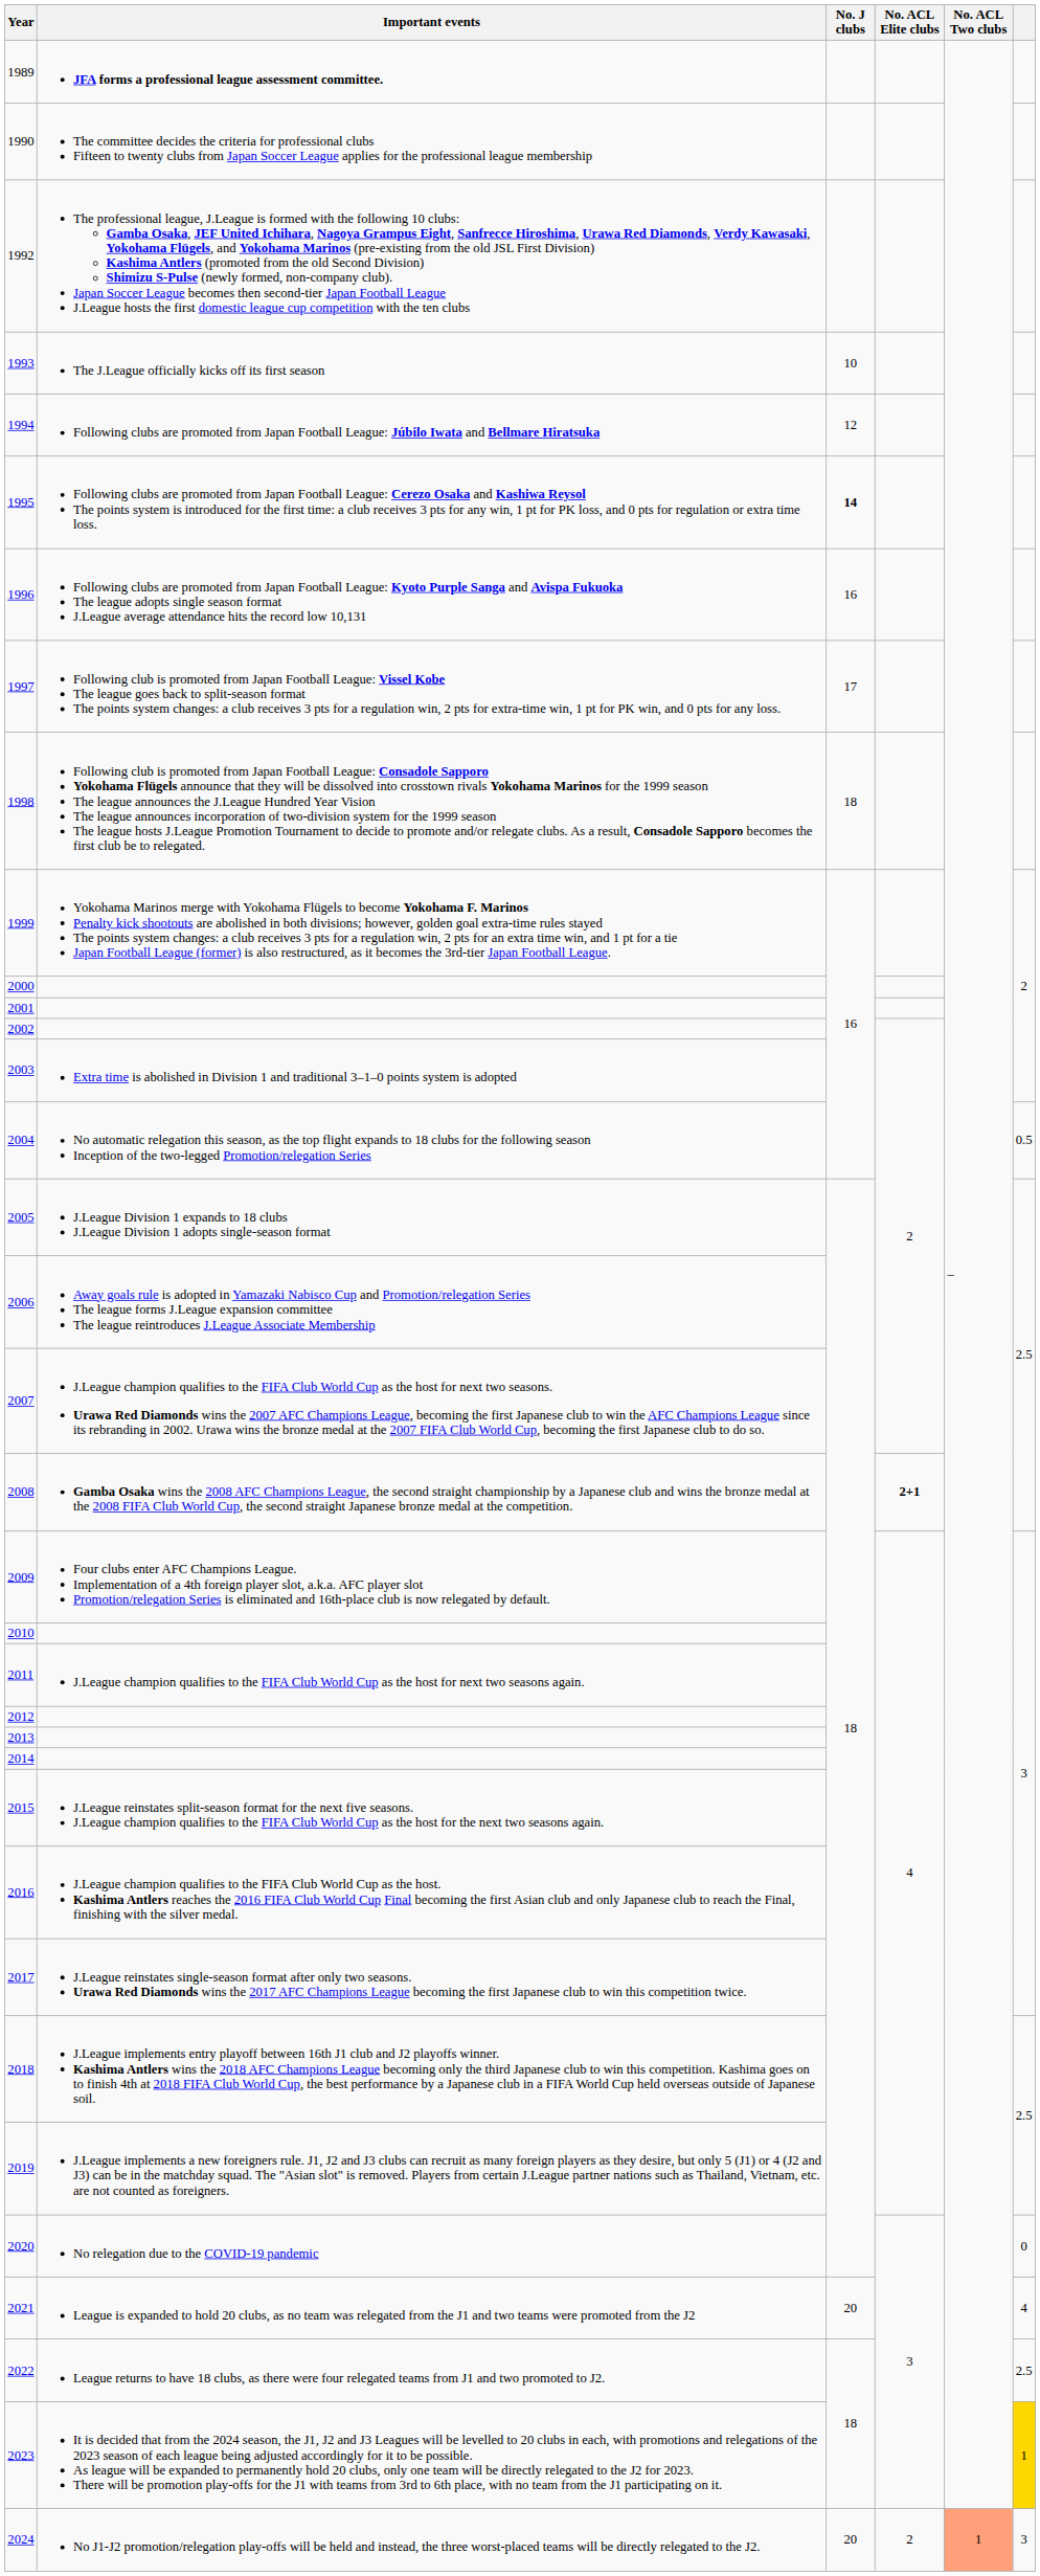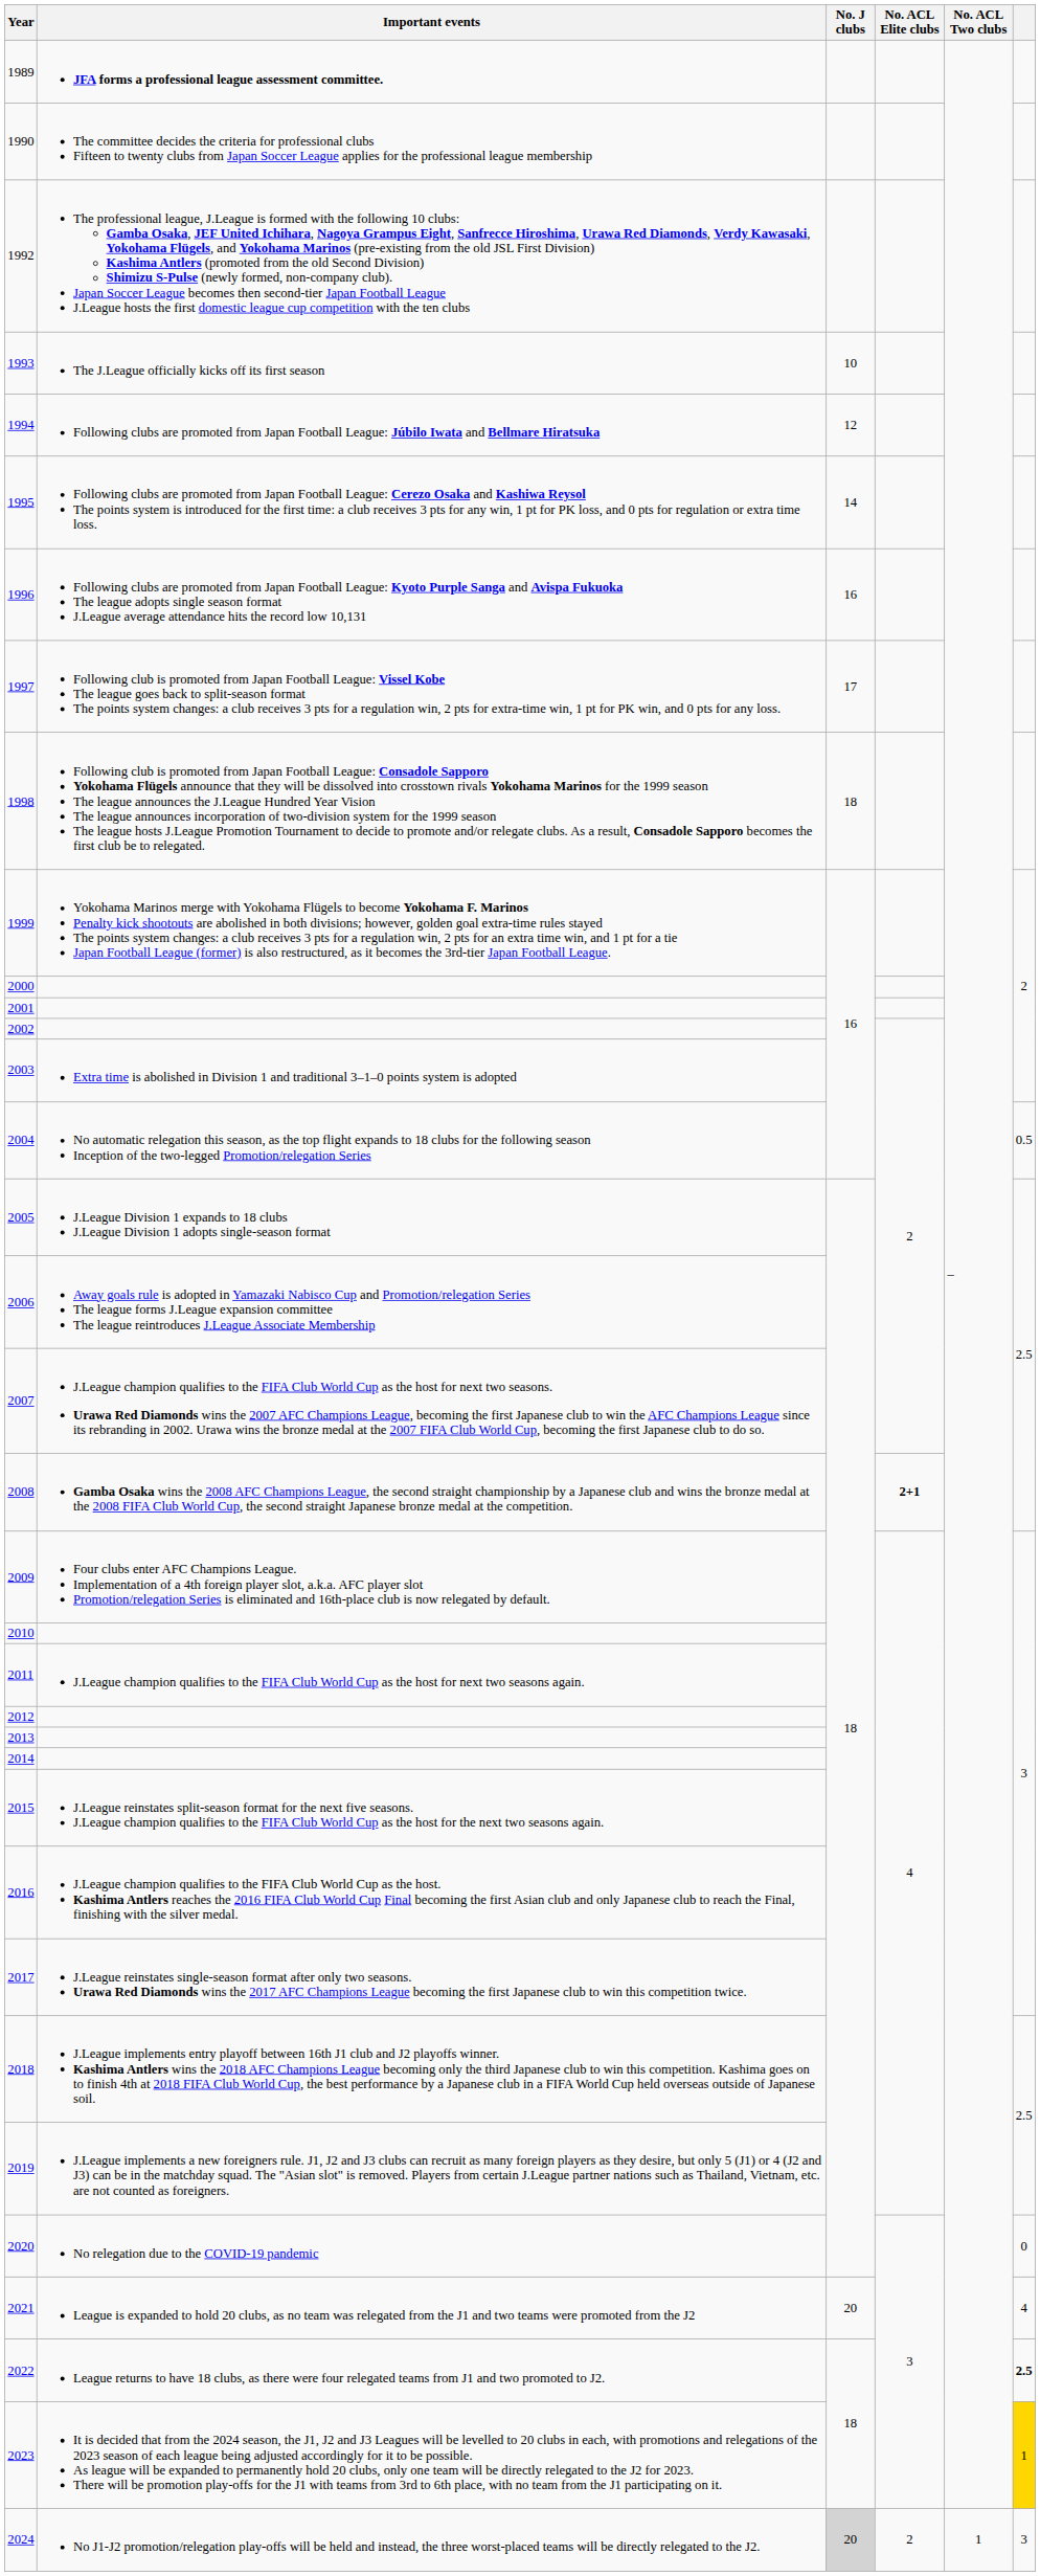1995 | No. J clubs: bold -> normal
2022 | column 6: normal -> bold
2024 | No. J clubs: no background -> lightgrey background
2024 | No. ACL Two clubs: lightsalmon background -> no background
